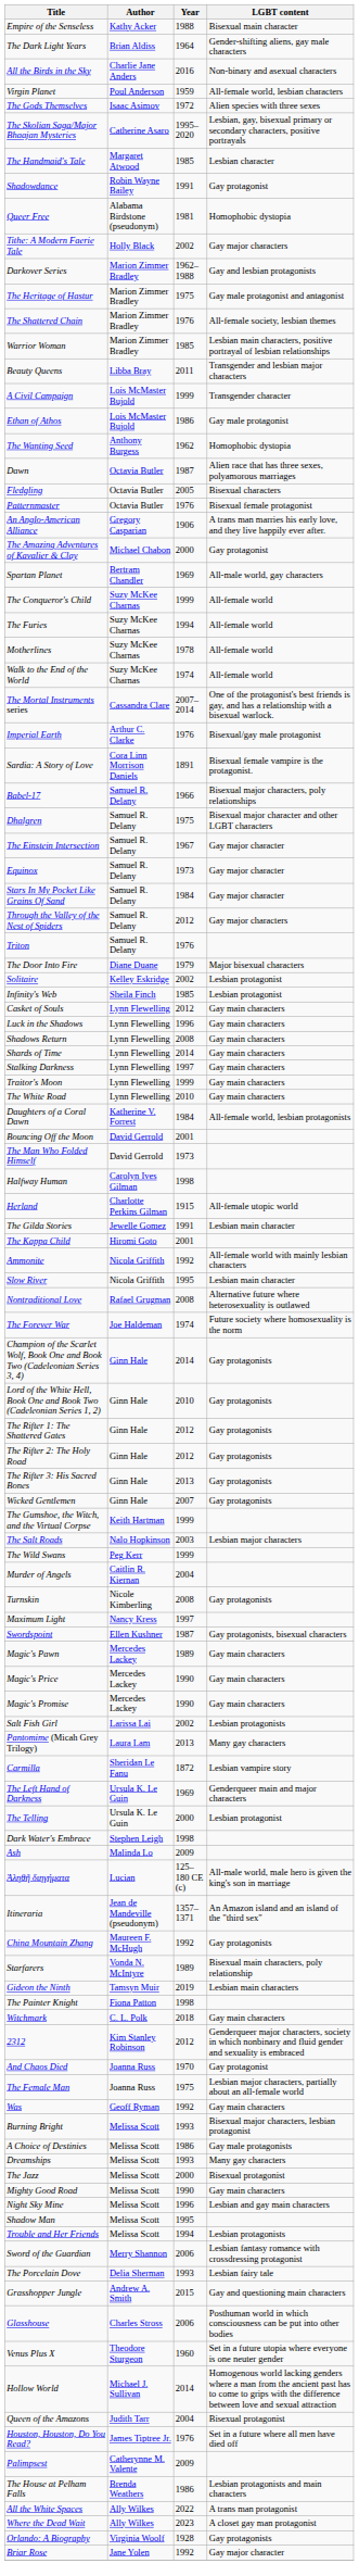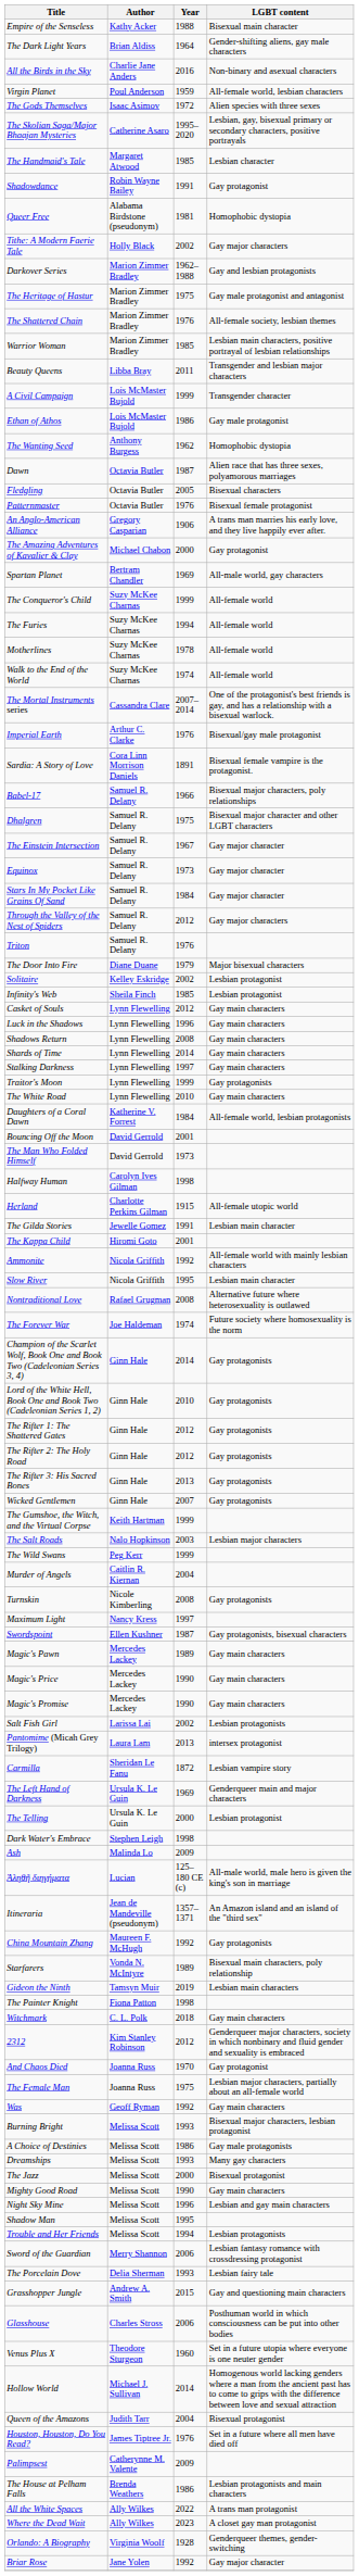Traitor's Moon | LGBT content: Gay main characters -> Gay protagonists
Pantomime (Micah Grey Trilogy) | LGBT content: Many gay characters -> intersex protagonist
Orlando: A Biography | LGBT content: Gay protagonists -> Genderqueer themes, gender-switching
